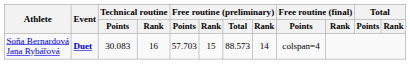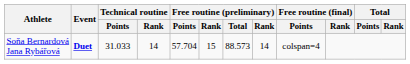Soňa Bernardová Jana Rybářová | Technical routine / Points: 30.083 -> 31.033
Soňa Bernardová Jana Rybářová | Technical routine / Rank: 16 -> 14
Soňa Bernardová Jana Rybářová | Free routine (preliminary) / Points: 57.703 -> 57.704
